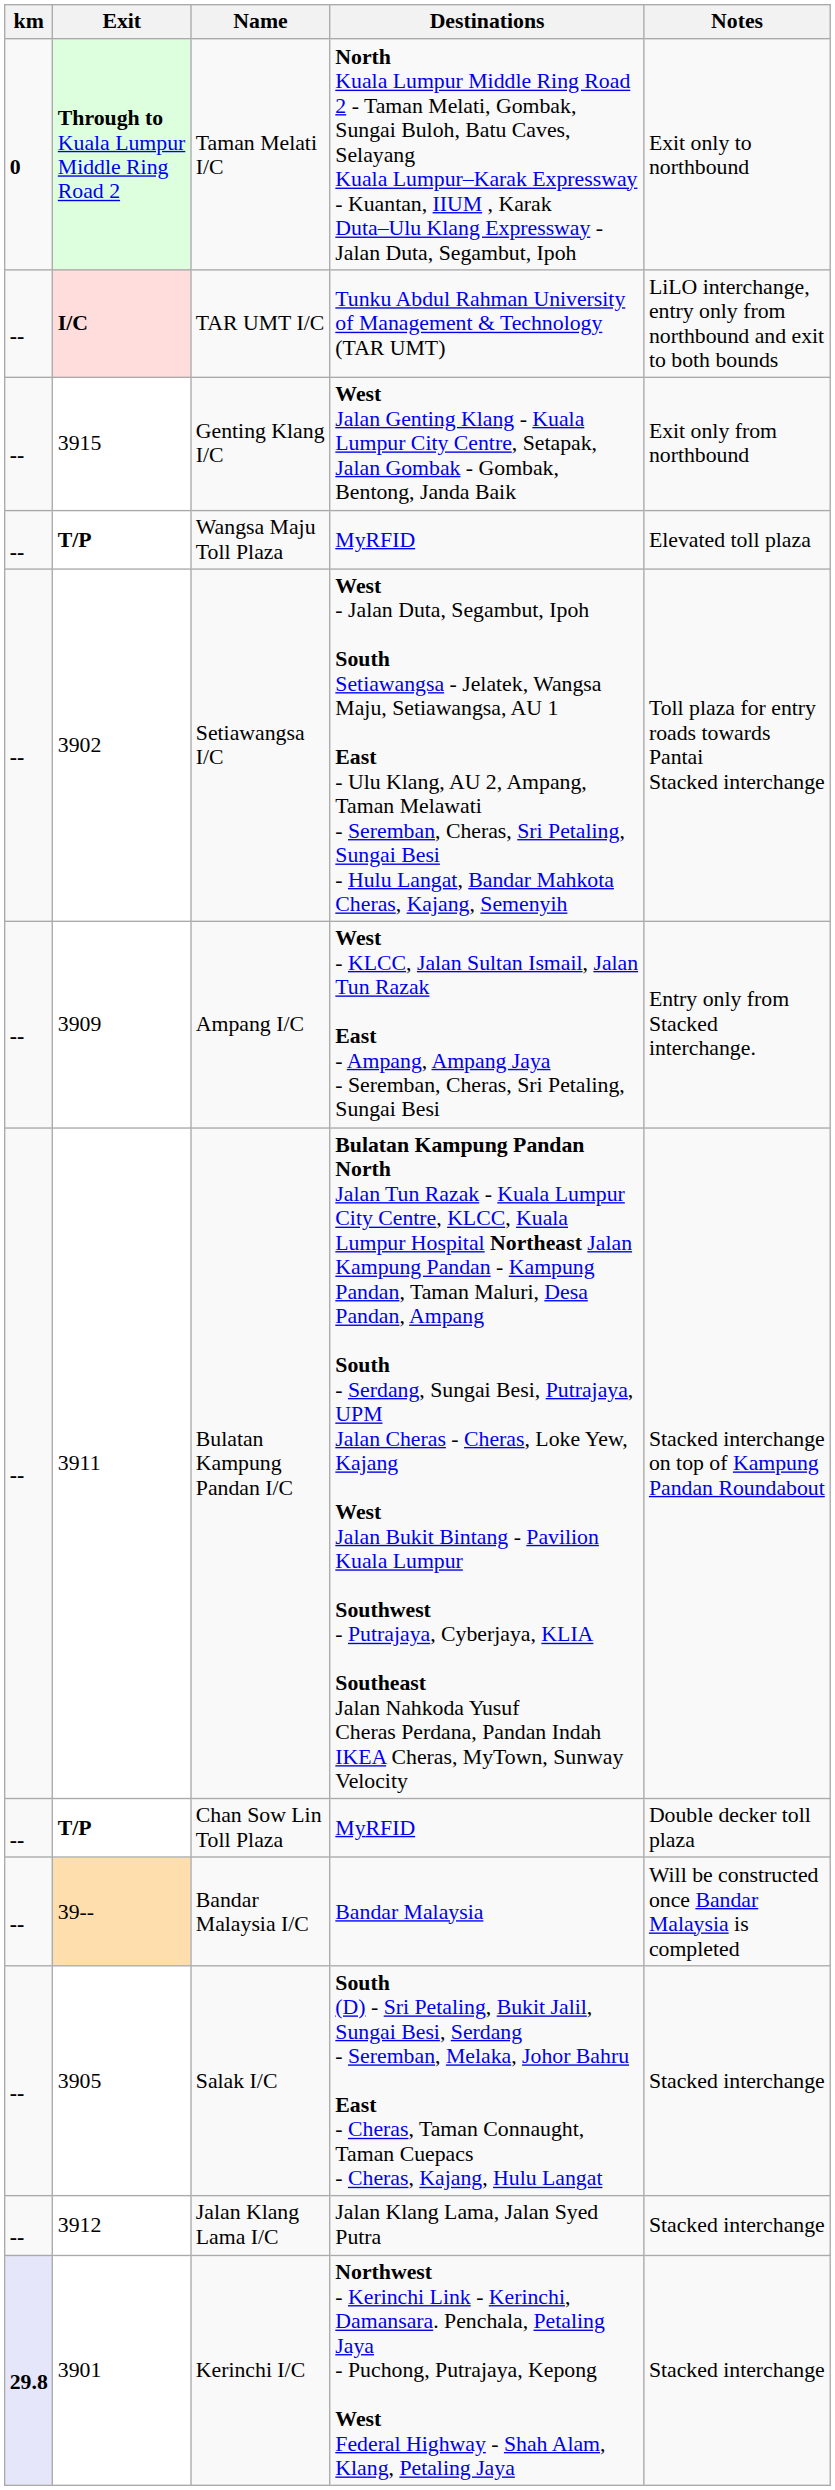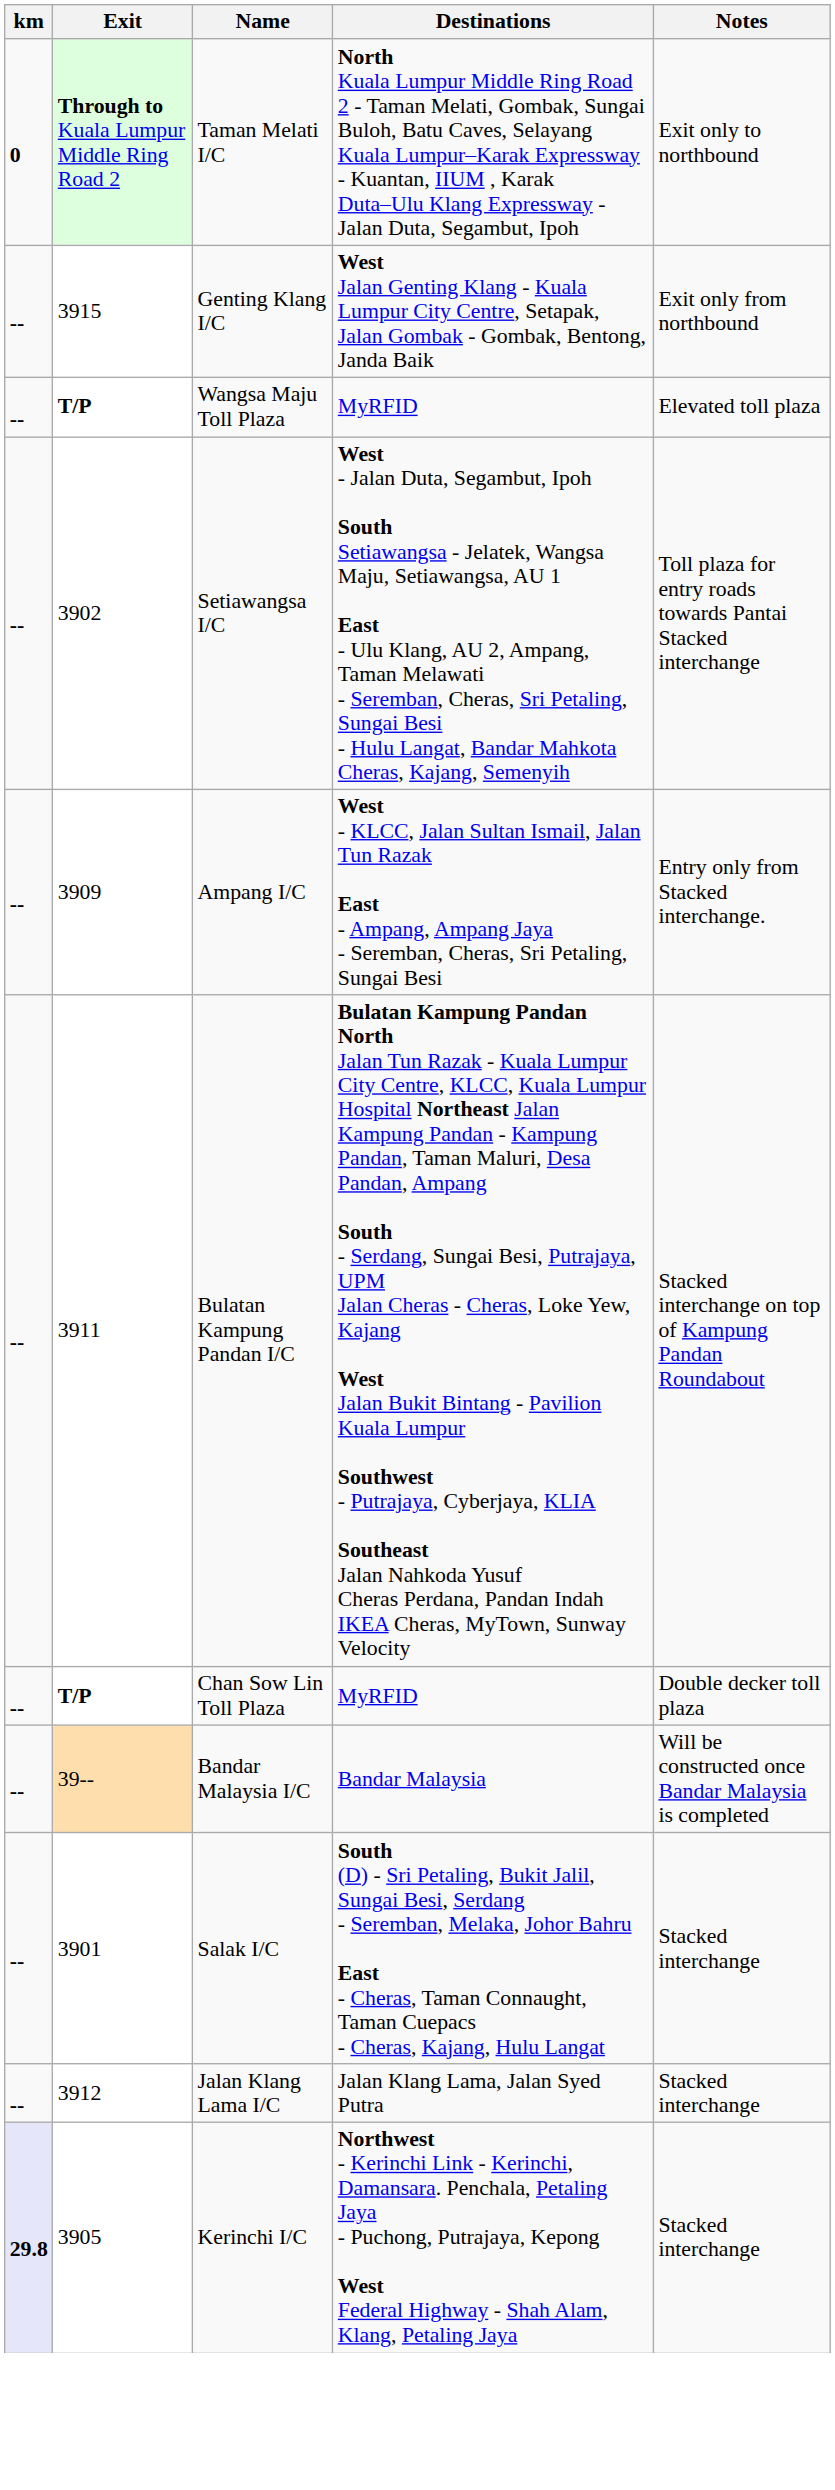- row: -- | I/C | TAR UMT I/C | Tunku Abdul Rahman University of Management & Technology (TAR UMT) | LiLO interchange, entry only from northbound and exit to both bounds
Salak I/C | Exit: 3905 -> 3901
Kerinchi I/C | Exit: 3901 -> 3905
